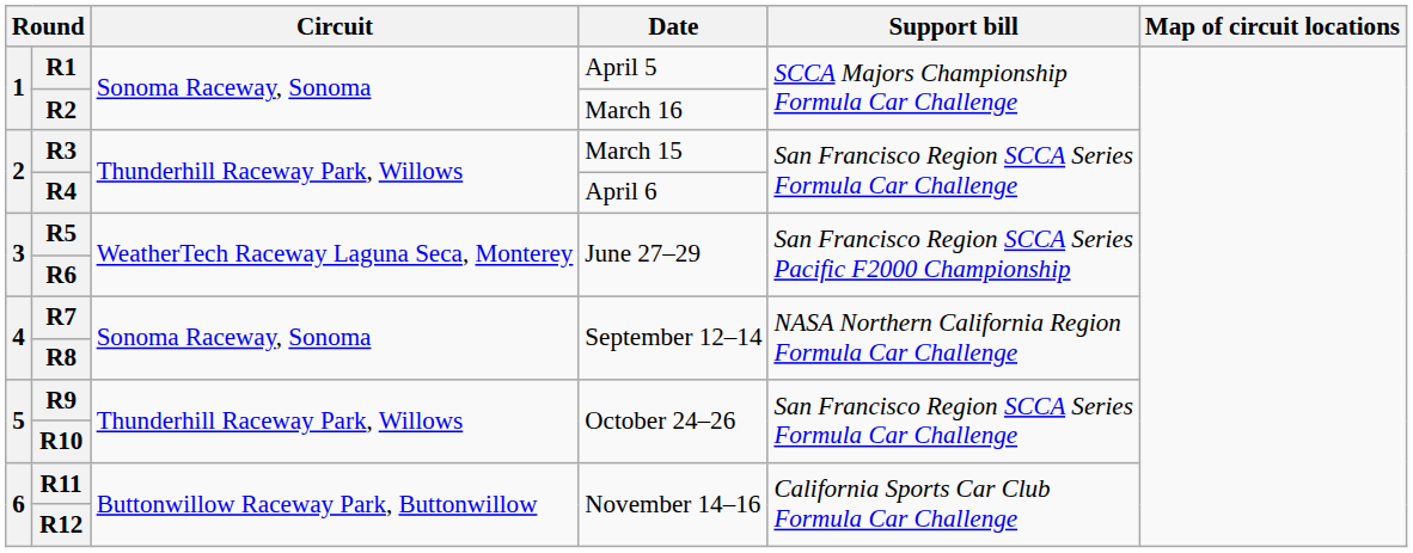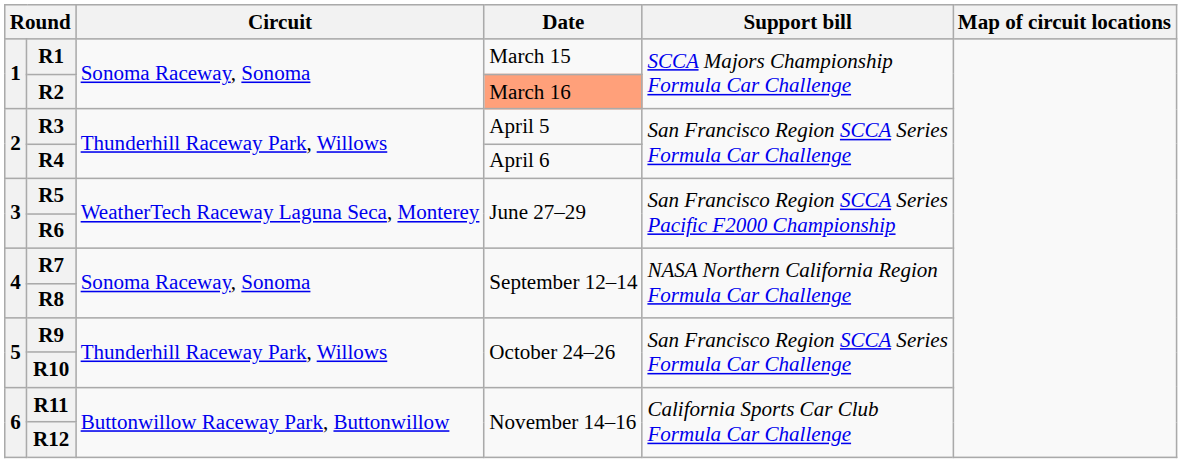R1 | Date: April 5 -> March 15
R2 | Date: no background -> lightsalmon background
R3 | Date: March 15 -> April 5
